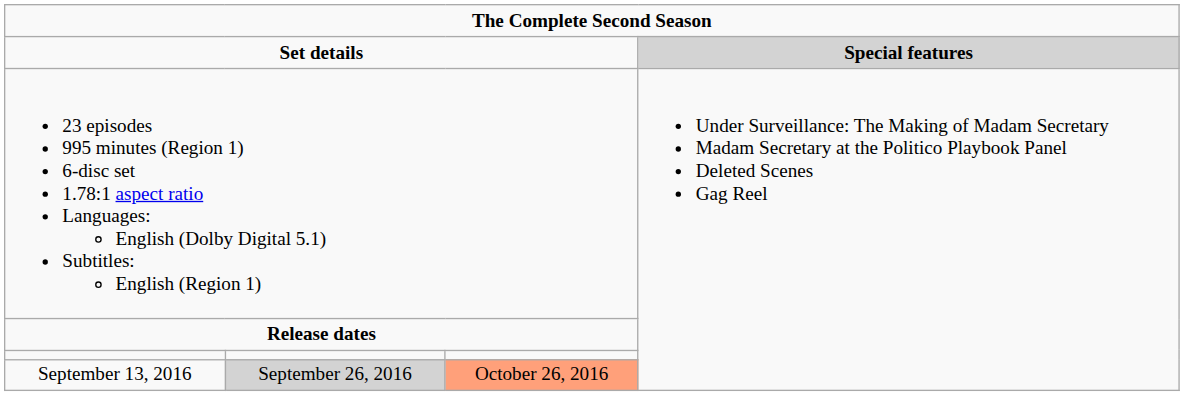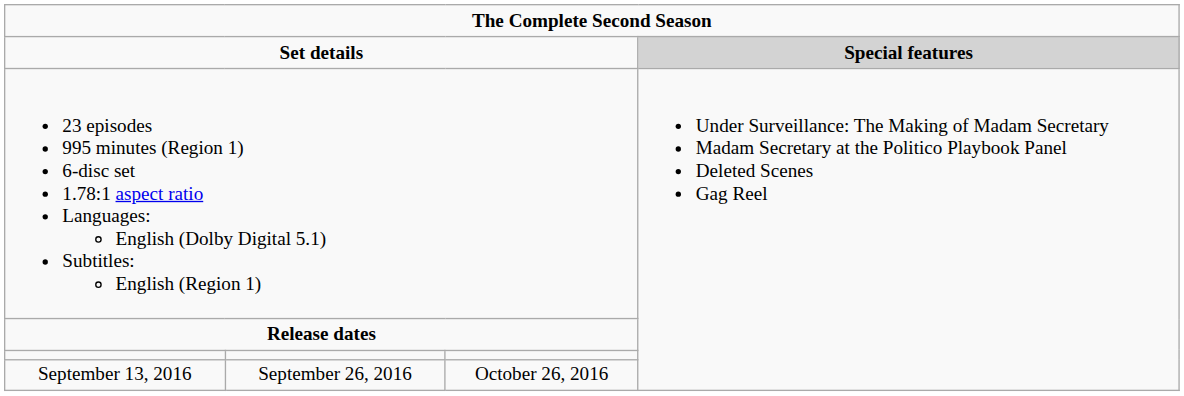September 13, 2016 | column 2: lightgrey background -> no background
September 13, 2016 | column 3: lightsalmon background -> no background
